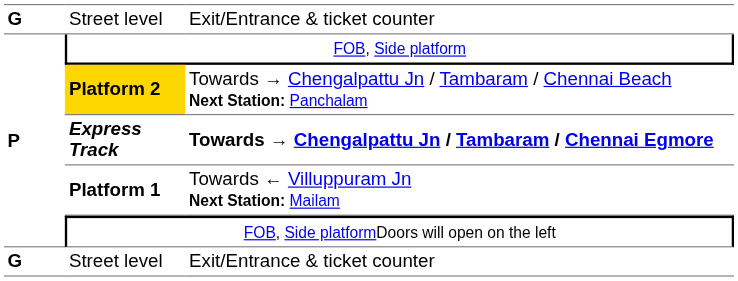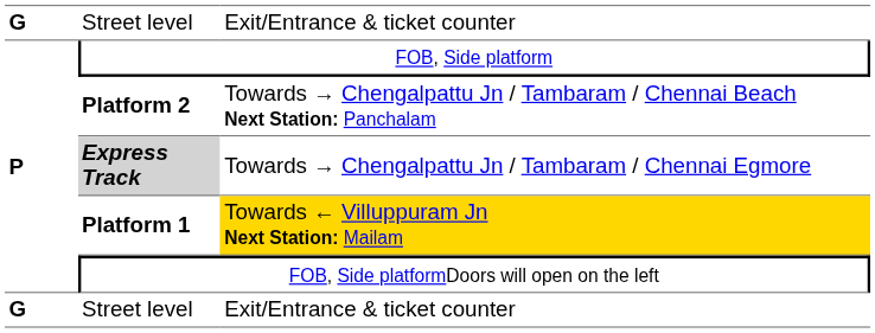Platform 2 | column 2: gold background -> no background
Express Track | column 2: no background -> lightgrey background
Express Track | column 3: bold -> normal
Platform 1 | column 3: no background -> gold background
